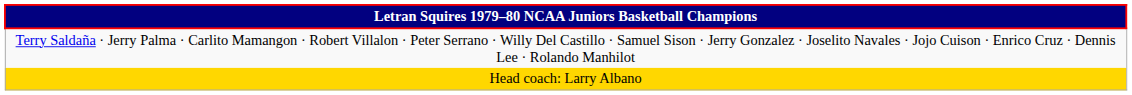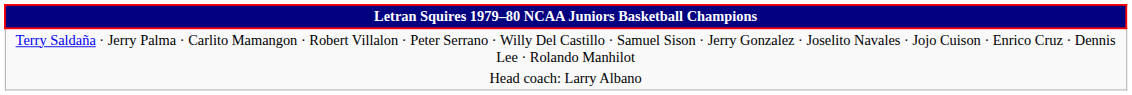row 3 | column 1: gold background -> no background
